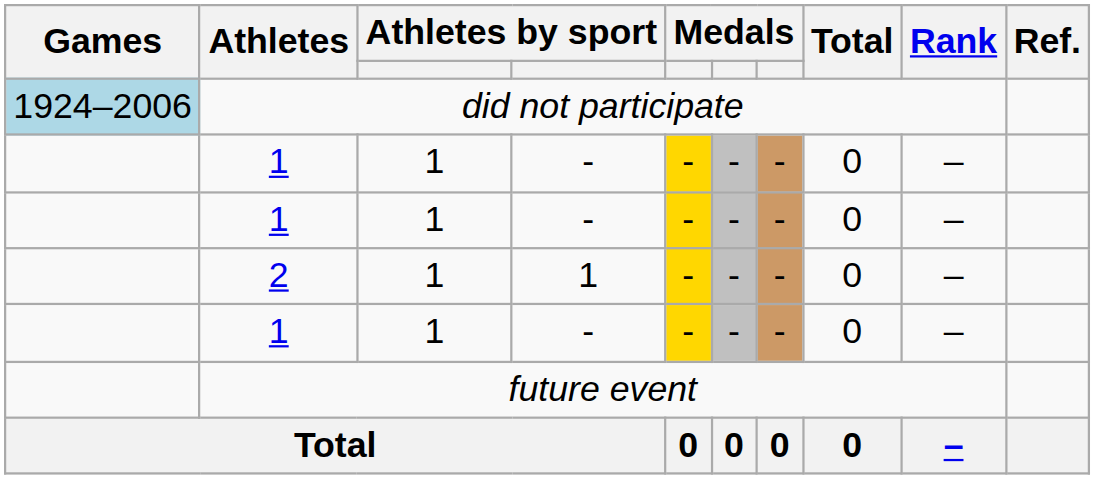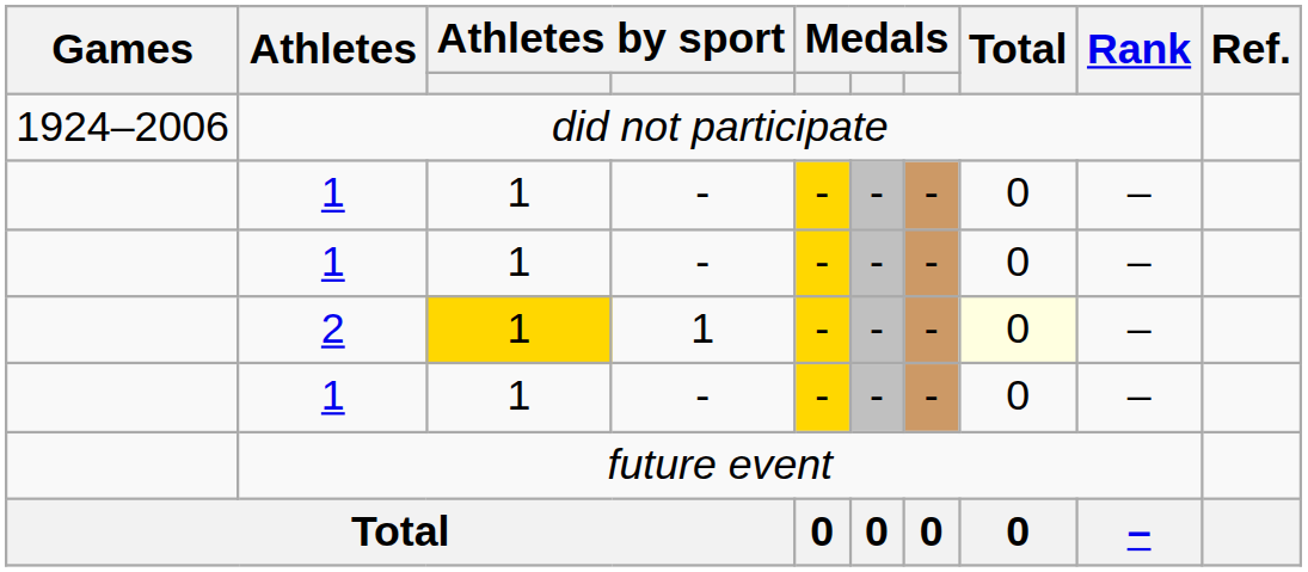did not participate | Games: lightblue background -> no background
2 | column 3: no background -> gold background
2 | Total: no background -> lightyellow background
